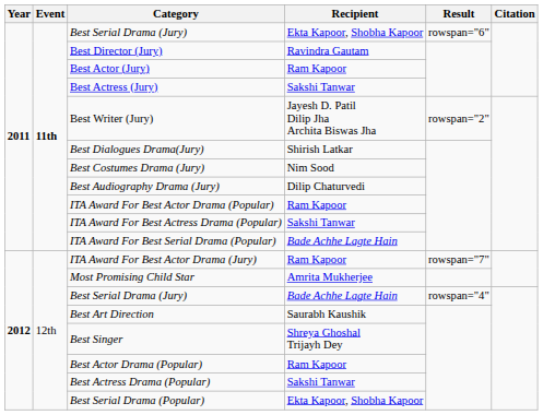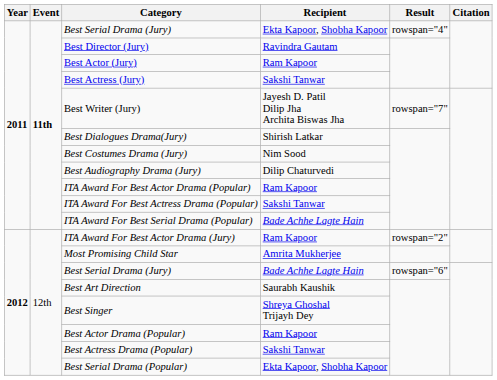Best Serial Drama (Jury) / Ekta Kapoor, Shobha Kapoor | Result: rowspan="6" -> rowspan="4"
Best Writer (Jury) | Result: rowspan="2" -> rowspan="7"
ITA Award For Best Actor Drama (Jury) | Result: rowspan="7" -> rowspan="2"
Best Serial Drama (Jury) / Bade Achhe Lagte Hain | Result: rowspan="4" -> rowspan="6"
